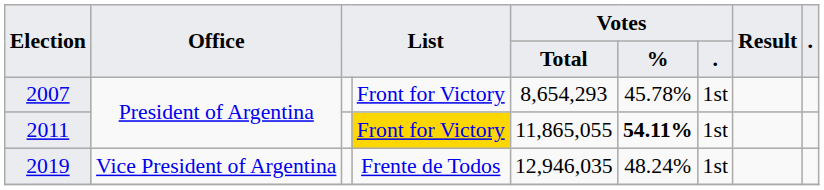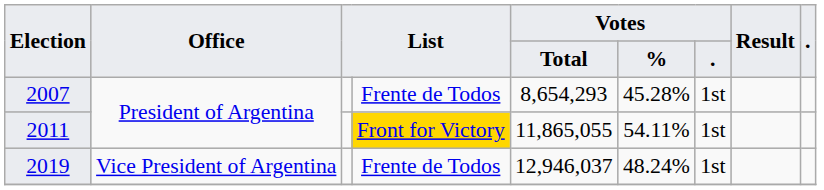2007 | column 4: Front for Victory -> Frente de Todos
2007 | Votes / %: 45.78% -> 45.28%
2011 | Votes / %: bold -> normal
2019 | Votes / Total: 12,946,035 -> 12,946,037
